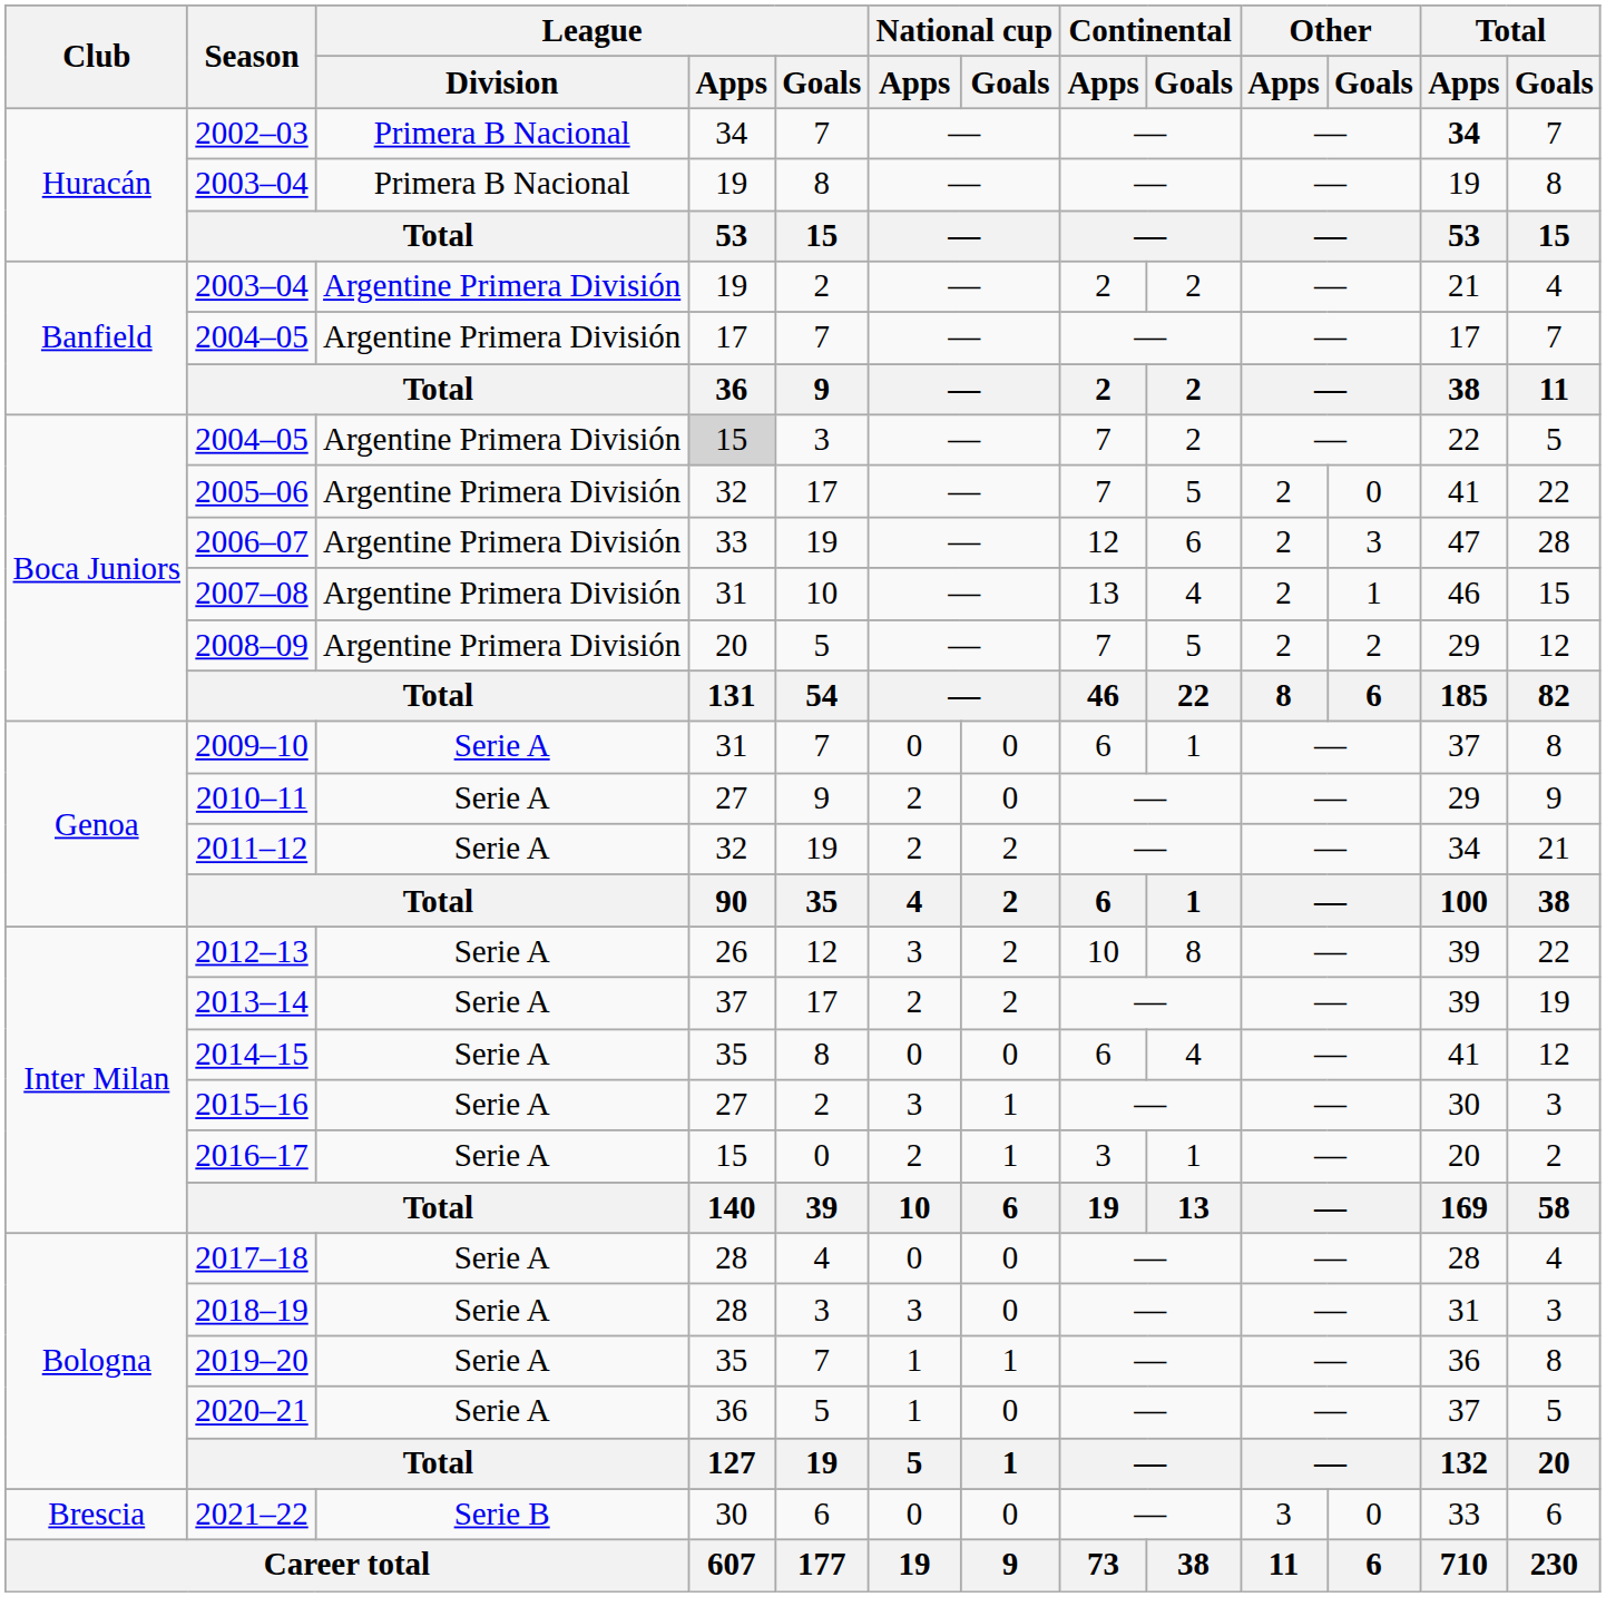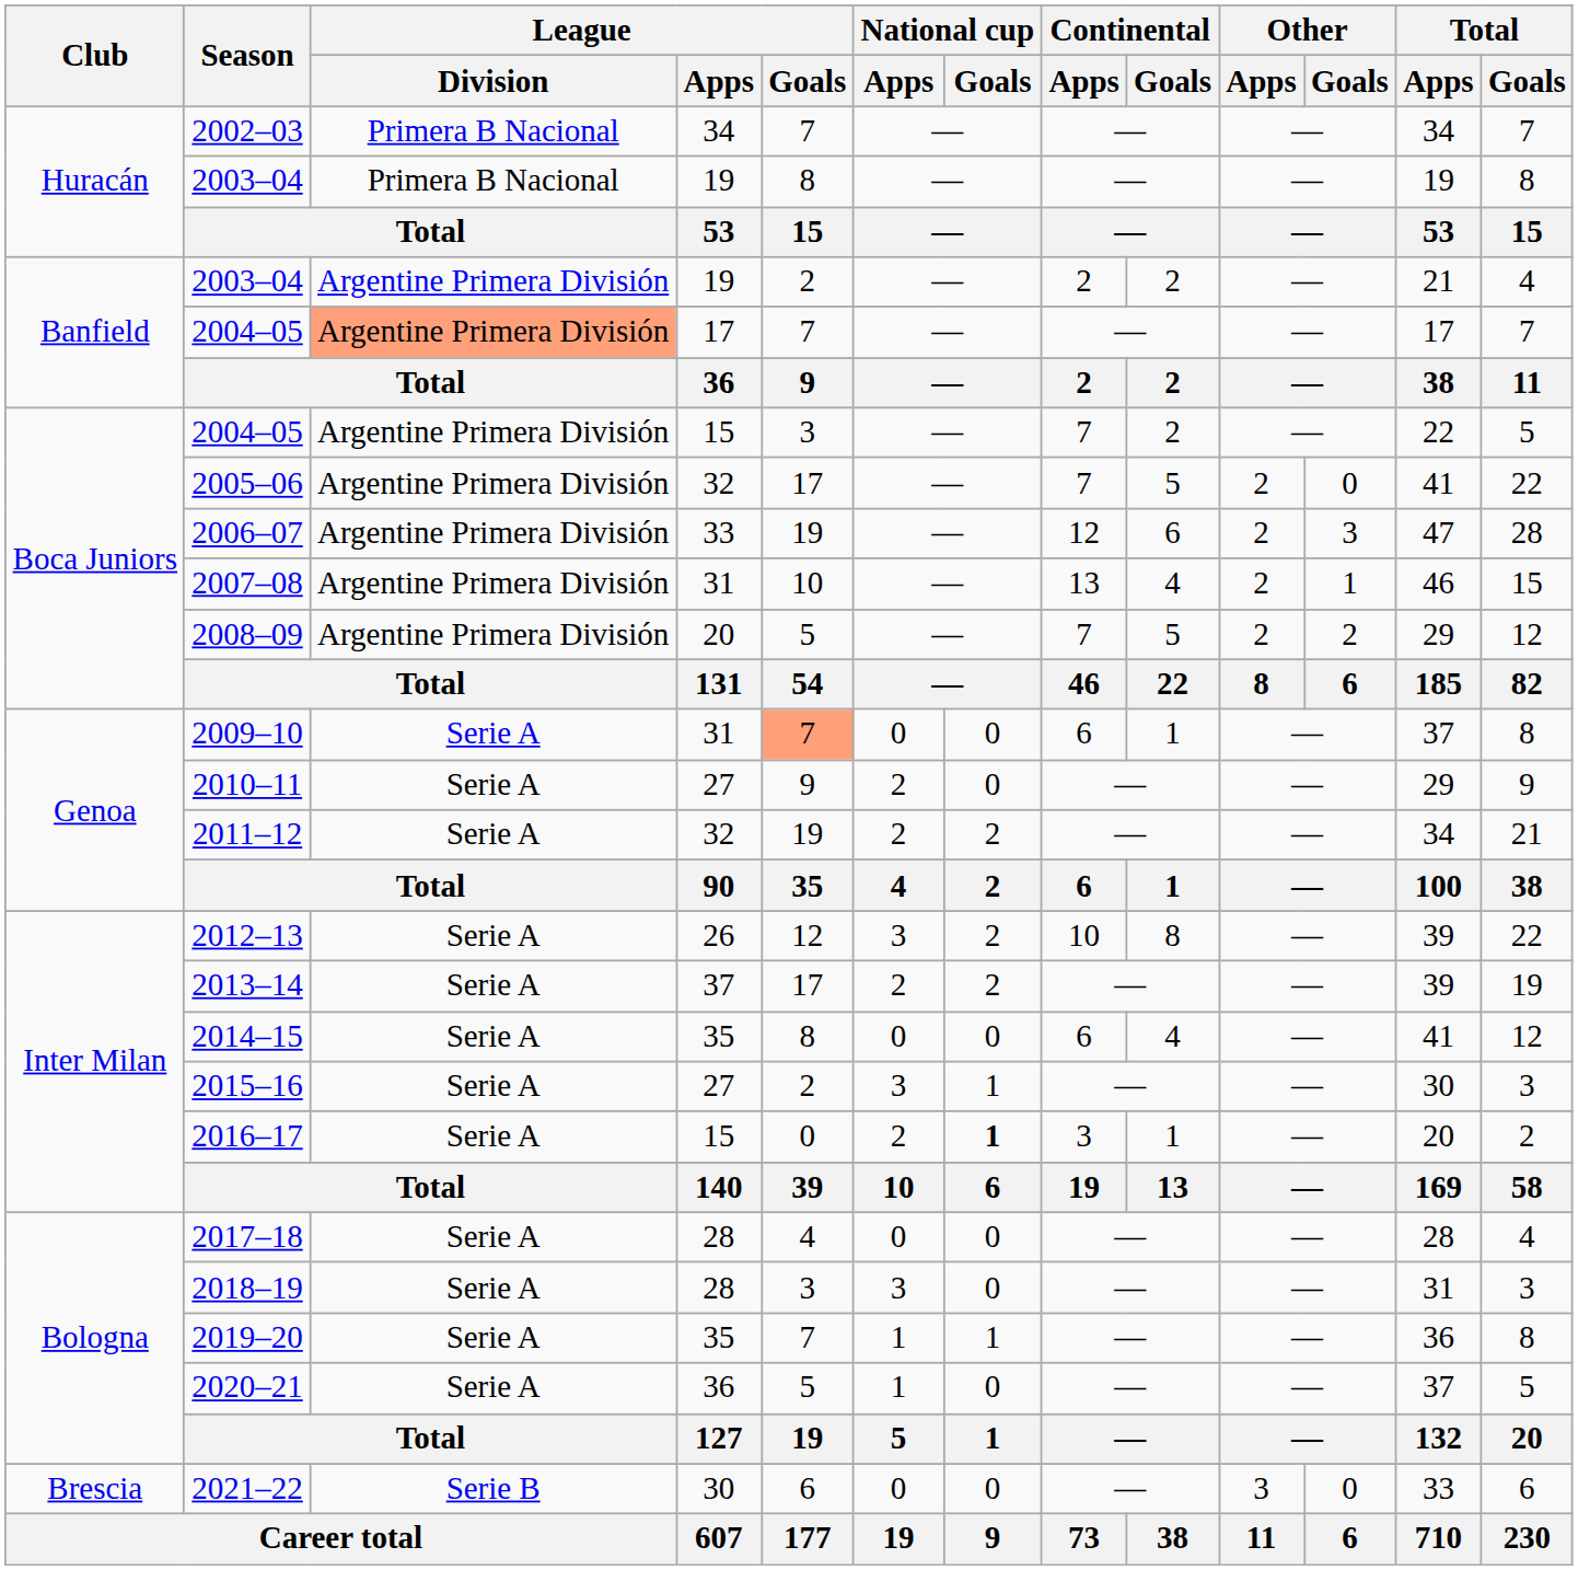2002–03 | Total / Apps: bold -> normal
Banfield / 2004–05 | League / Division: no background -> lightsalmon background
Boca Juniors / 2004–05 | League / Apps: lightgrey background -> no background
2009–10 | League / Goals: no background -> lightsalmon background
2016–17 | National cup / Goals: normal -> bold
